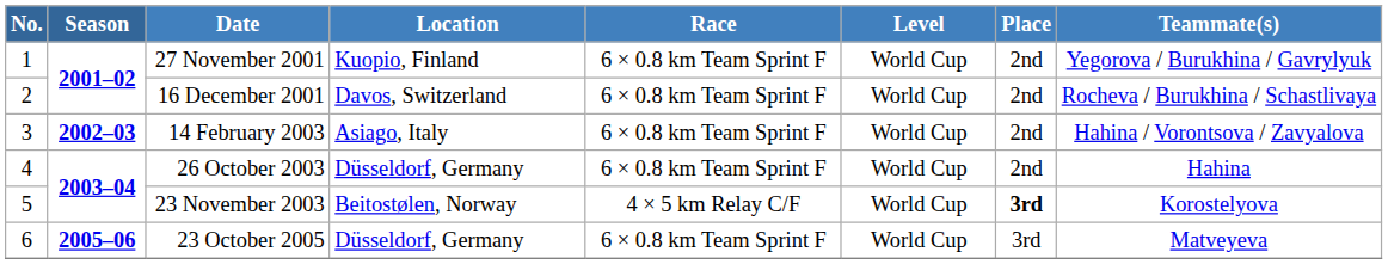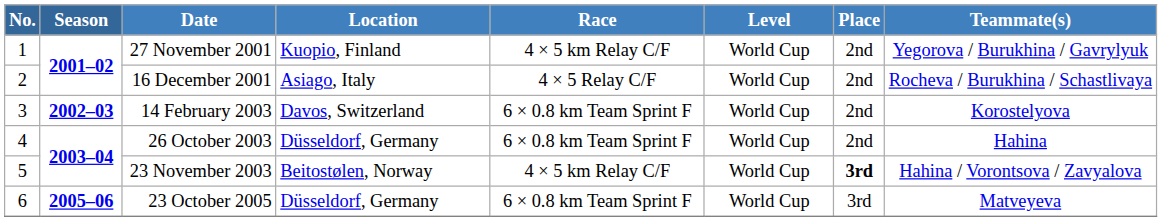27 November 2001 | Race: 6 × 0.8 km Team Sprint F -> 4 × 5 km Relay C/F
16 December 2001 | Location: Davos, Switzerland -> Asiago, Italy
16 December 2001 | Race: 6 × 0.8 km Team Sprint F -> 4 × 5 Relay C/F
14 February 2003 | Location: Asiago, Italy -> Davos, Switzerland
14 February 2003 | Teammate(s): Hahina / Vorontsova / Zavyalova -> Korostelyova
23 November 2003 | Teammate(s): Korostelyova -> Hahina / Vorontsova / Zavyalova
